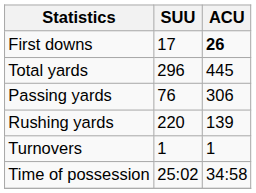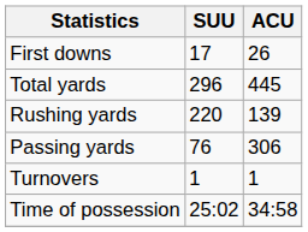First downs | ACU: bold -> normal
rows swapped: Rushing yards <-> Passing yards
